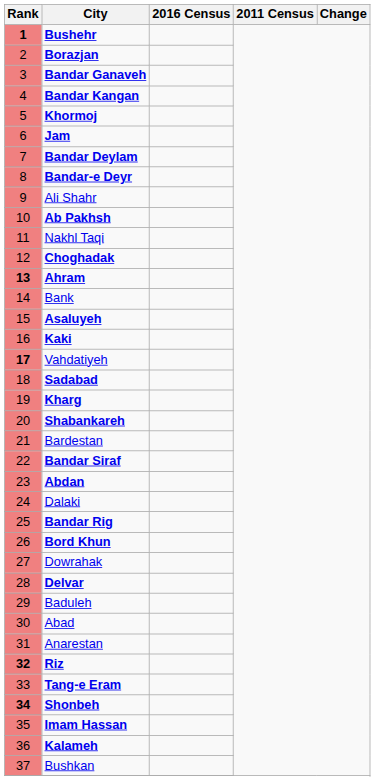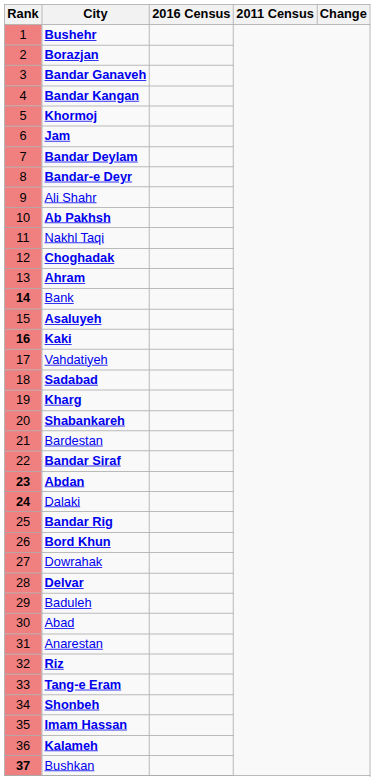Bushehr | Rank: bold -> normal
Ahram | Rank: bold -> normal
Bank | Rank: normal -> bold
Kaki | Rank: normal -> bold
Vahdatiyeh | Rank: bold -> normal
Abdan | Rank: normal -> bold
Dalaki | Rank: normal -> bold
Riz | Rank: bold -> normal
Shonbeh | Rank: bold -> normal
Bushkan | Rank: normal -> bold
